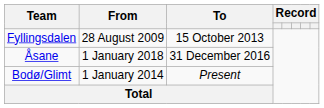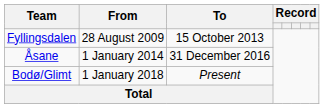Åsane | From: 1 January 2018 -> 1 January 2014
Bodø/Glimt | From: 1 January 2014 -> 1 January 2018
